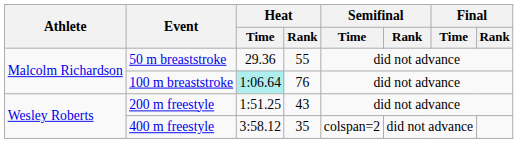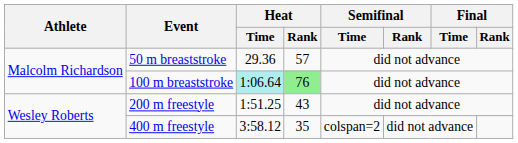50 m breaststroke | Heat / Rank: 55 -> 57
100 m breaststroke | Heat / Rank: no background -> lightgreen background
